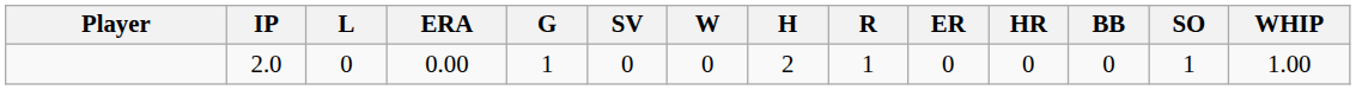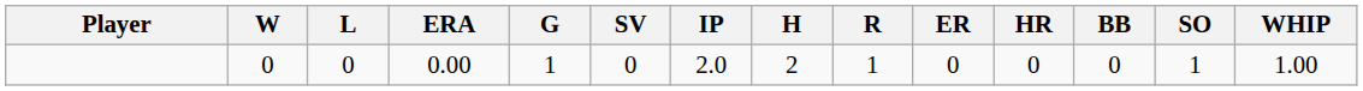columns swapped: W <-> IP
